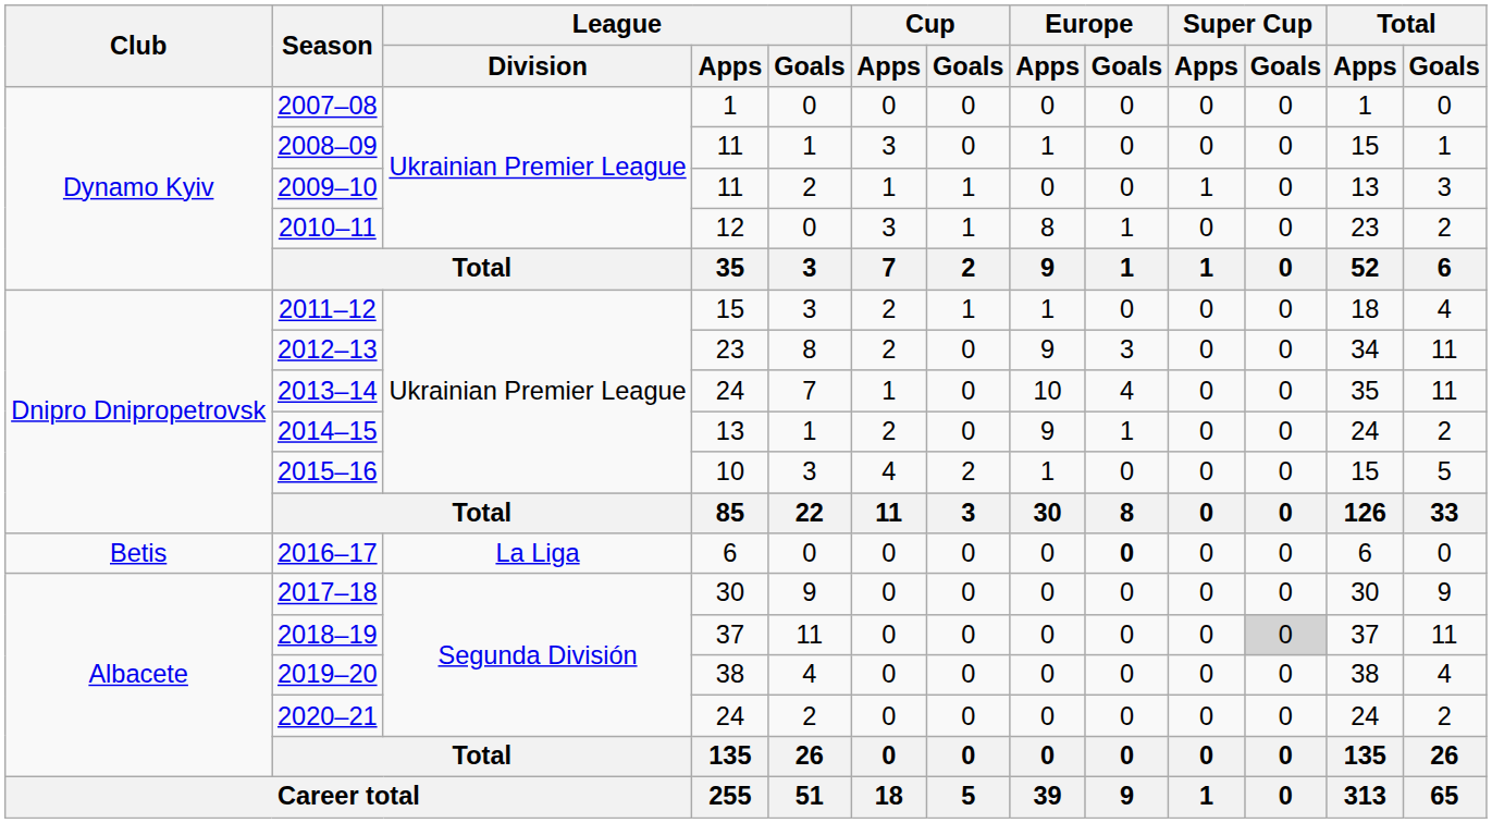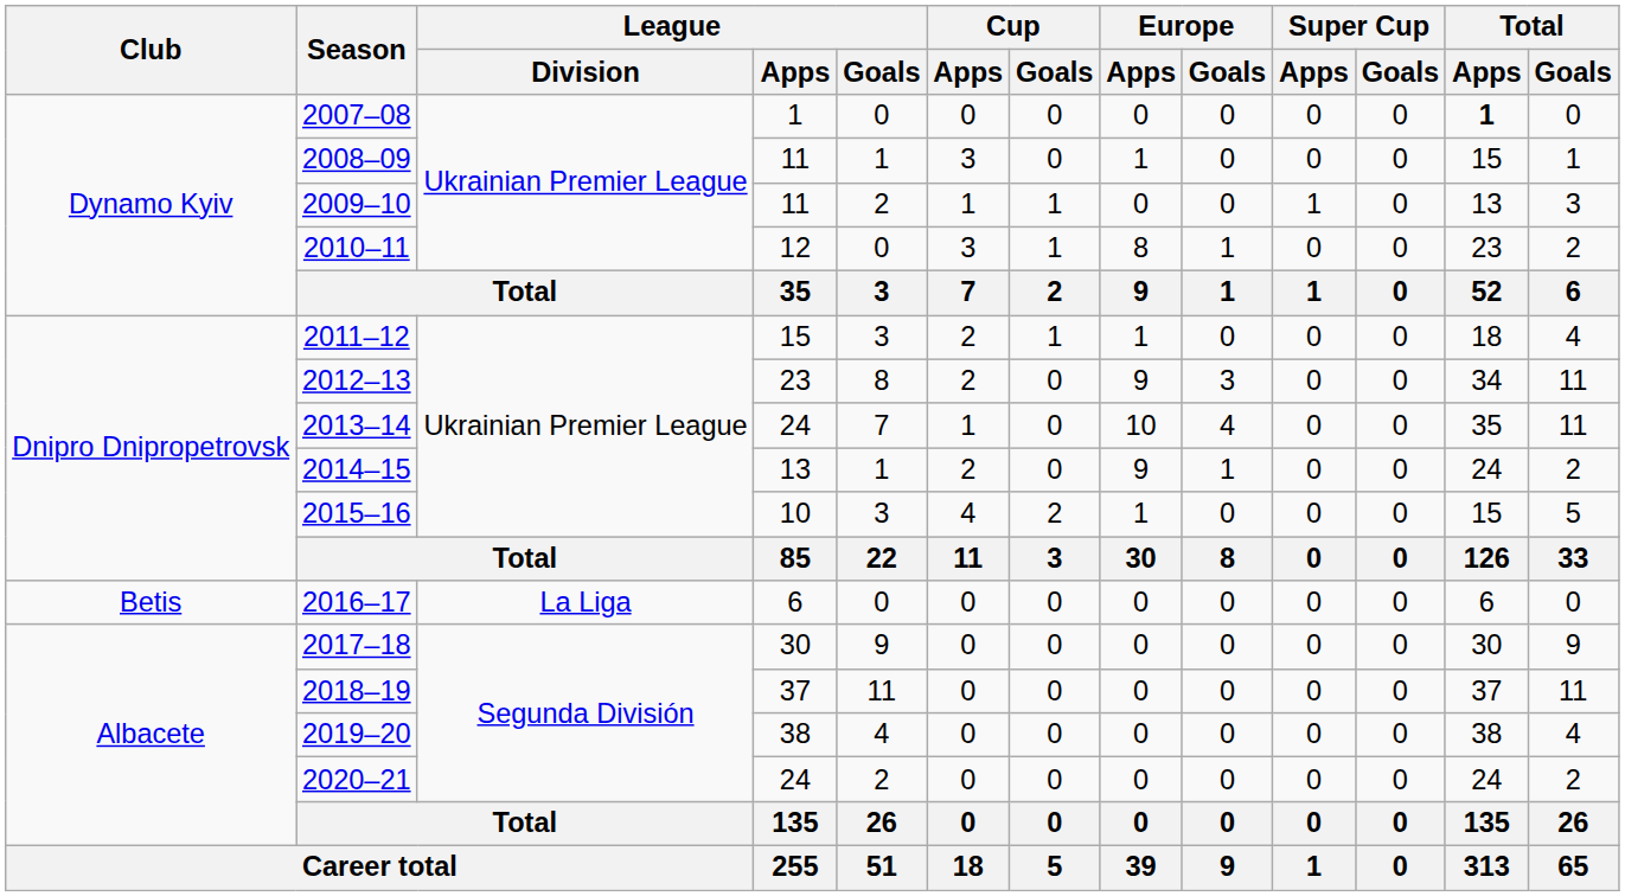2007–08 | Total / Apps: normal -> bold
2016–17 | Europe / Goals: bold -> normal
2018–19 | Super Cup / Goals: lightgrey background -> no background
